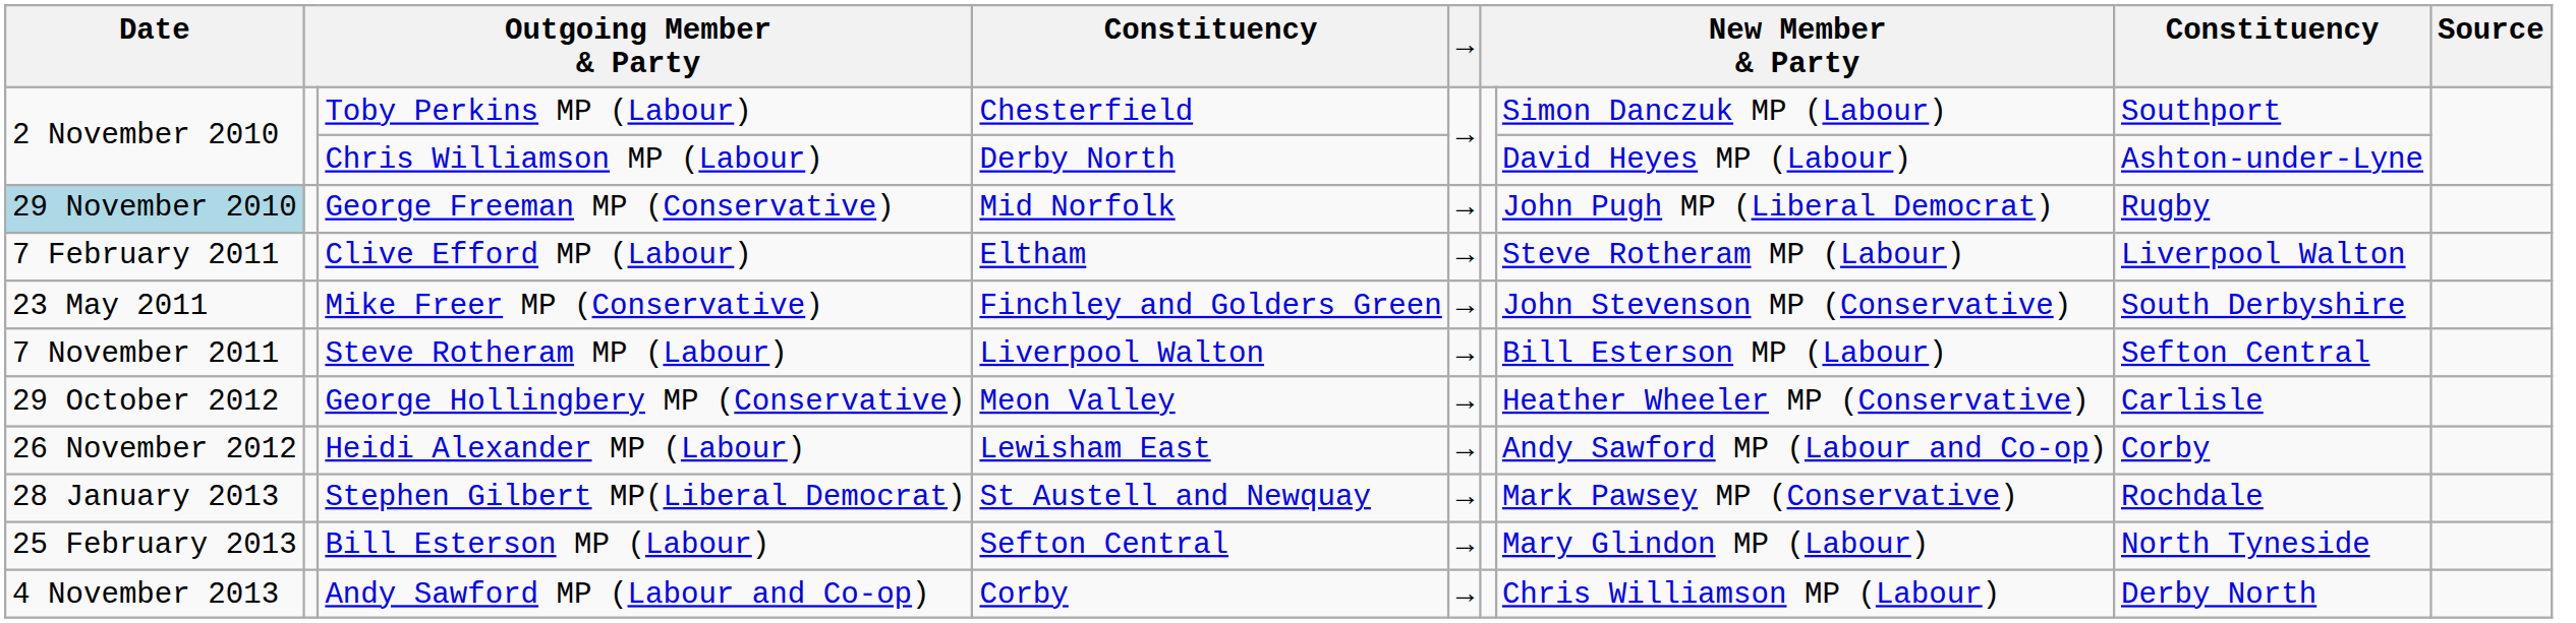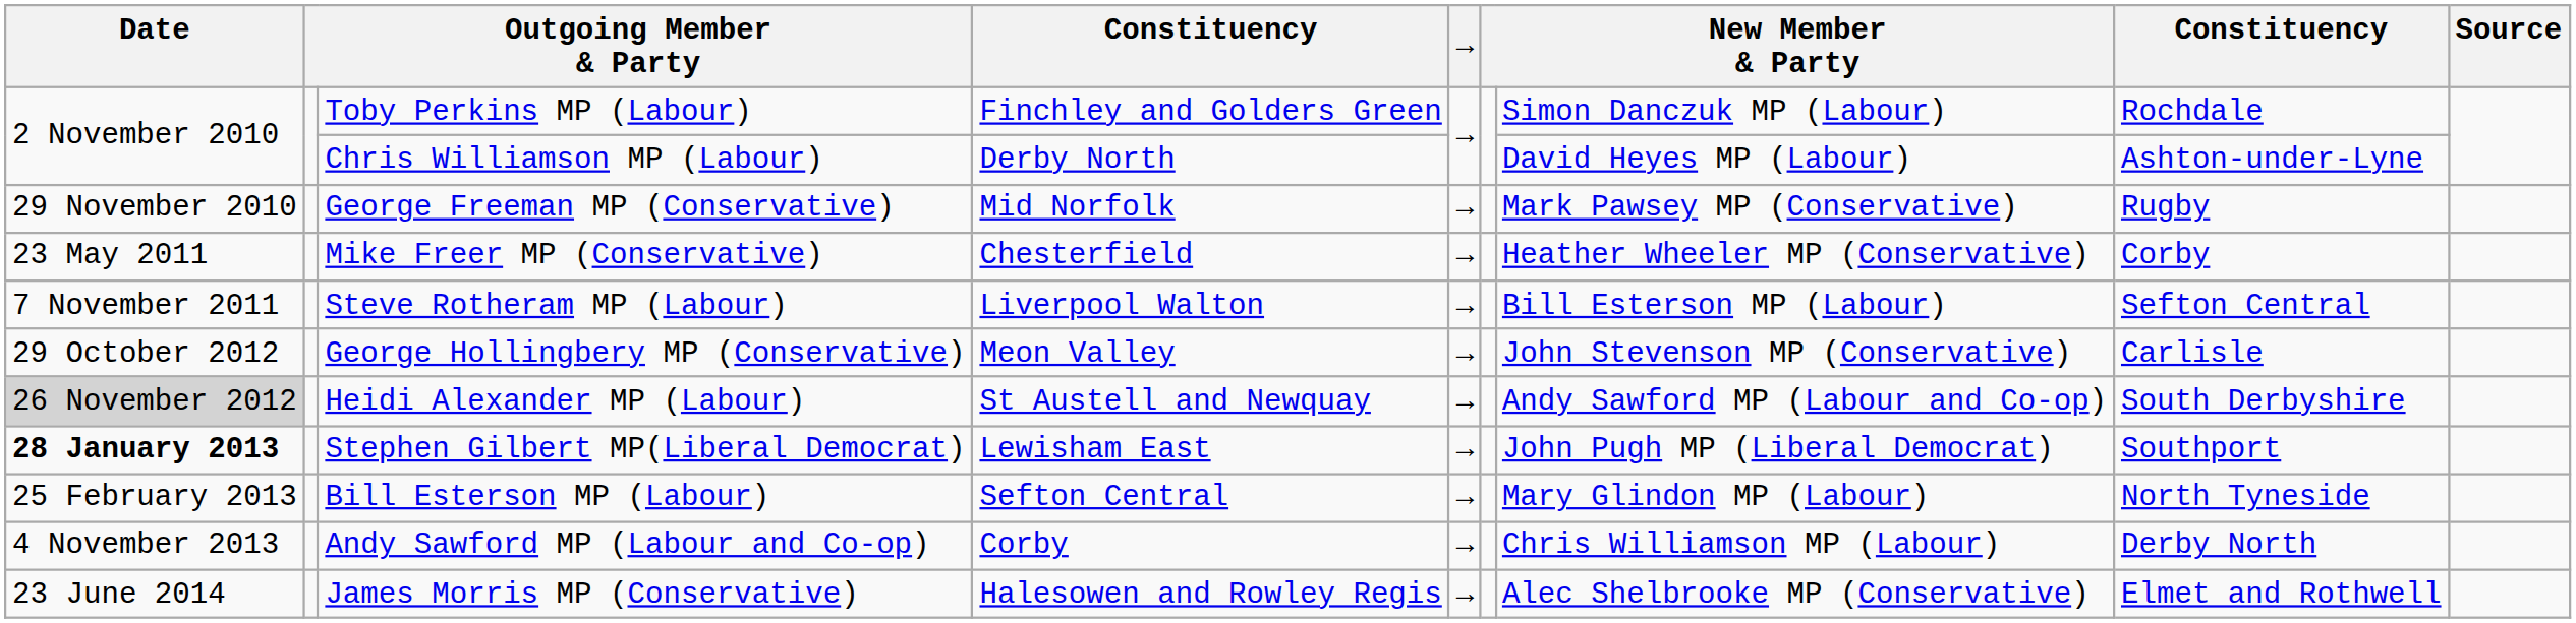Toby Perkins MP (Labour) | column 4: Chesterfield -> Finchley and Golders Green
Toby Perkins MP (Labour) | column 8: Southport -> Rochdale
George Freeman MP (Conservative) | Date: lightblue background -> no background
George Freeman MP (Conservative) | column 7: John Pugh MP (Liberal Democrat) -> Mark Pawsey MP (Conservative)
- row: 7 February 2011 | Clive Efford MP (Labour) | Eltham | → | Steve Rotheram MP (Labour) | Liverpool Walton
Mike Freer MP (Conservative) | column 4: Finchley and Golders Green -> Chesterfield
Mike Freer MP (Conservative) | column 7: John Stevenson MP (Conservative) -> Heather Wheeler MP (Conservative)
Mike Freer MP (Conservative) | column 8: South Derbyshire -> Corby
George Hollingbery MP (Conservative) | column 7: Heather Wheeler MP (Conservative) -> John Stevenson MP (Conservative)
Heidi Alexander MP (Labour) | Date: no background -> lightgrey background
Heidi Alexander MP (Labour) | column 4: Lewisham East -> St Austell and Newquay
Heidi Alexander MP (Labour) | column 8: Corby -> South Derbyshire
Stephen Gilbert MP(Liberal Democrat) | Date: normal -> bold
Stephen Gilbert MP(Liberal Democrat) | column 4: St Austell and Newquay -> Lewisham East
Stephen Gilbert MP(Liberal Democrat) | column 7: Mark Pawsey MP (Conservative) -> John Pugh MP (Liberal Democrat)
Stephen Gilbert MP(Liberal Democrat) | column 8: Rochdale -> Southport
+ row: 23 June 2014 | James Morris MP (Conservative) | Halesowen and Rowley Regis | → | Alec Shelbrooke MP (Conservative) | Elmet and Rothwell
